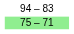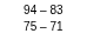75 – 71 | column 1: lightgreen background -> no background
